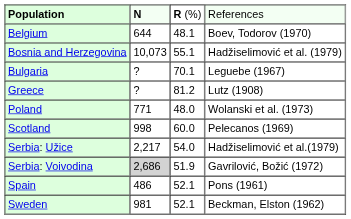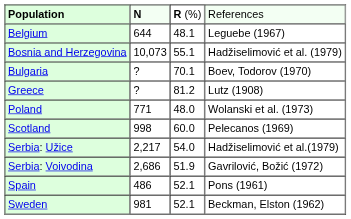Belgium | column 4: Boev, Todorov (1970) -> Leguebe (1967)
Bulgaria | column 4: Leguebe (1967) -> Boev, Todorov (1970)
Serbia: Voivodina | column 2: lightgrey background -> no background
